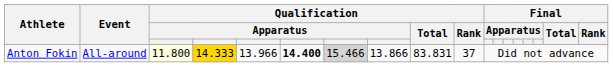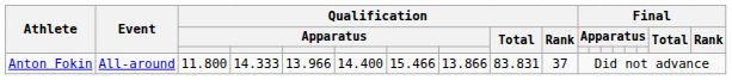row 4 | column 3: lightyellow background -> no background
row 4 | column 4: gold background -> no background
row 4 | column 6: bold -> normal
row 4 | column 7: lightgrey background -> no background
